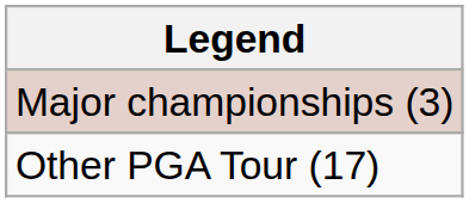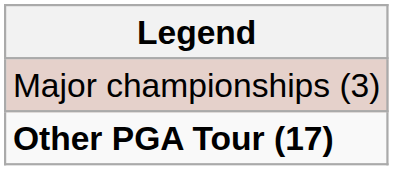row 3 | column 1: normal -> bold
